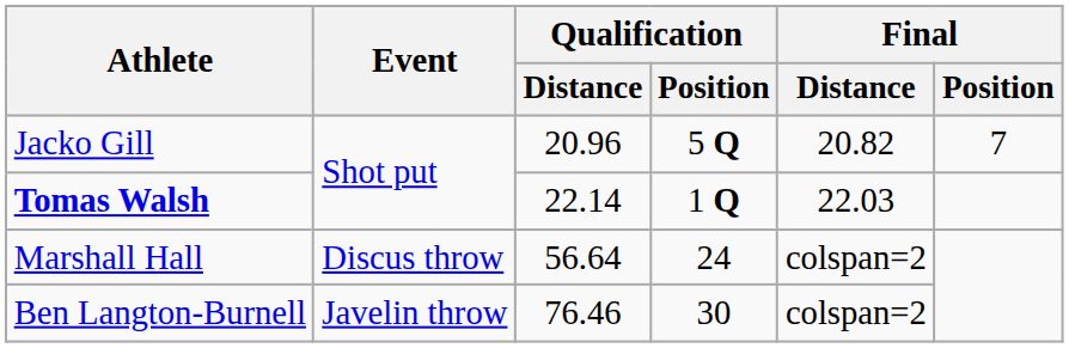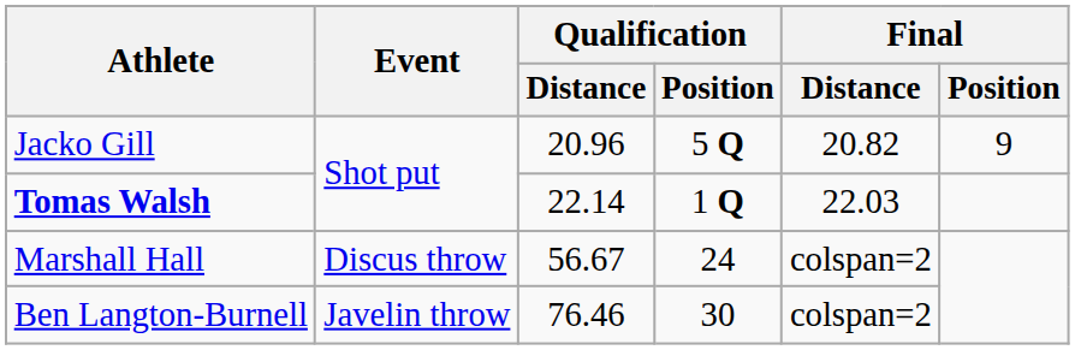Jacko Gill | Final / Position: 7 -> 9
Marshall Hall | Qualification / Distance: 56.64 -> 56.67
